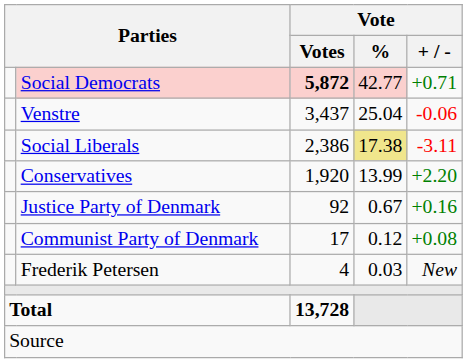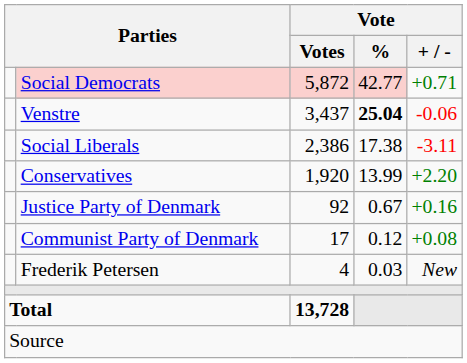Social Democrats | Vote / Votes: bold -> normal
Venstre | Vote / %: normal -> bold
Social Liberals | Vote / %: khaki background -> no background
